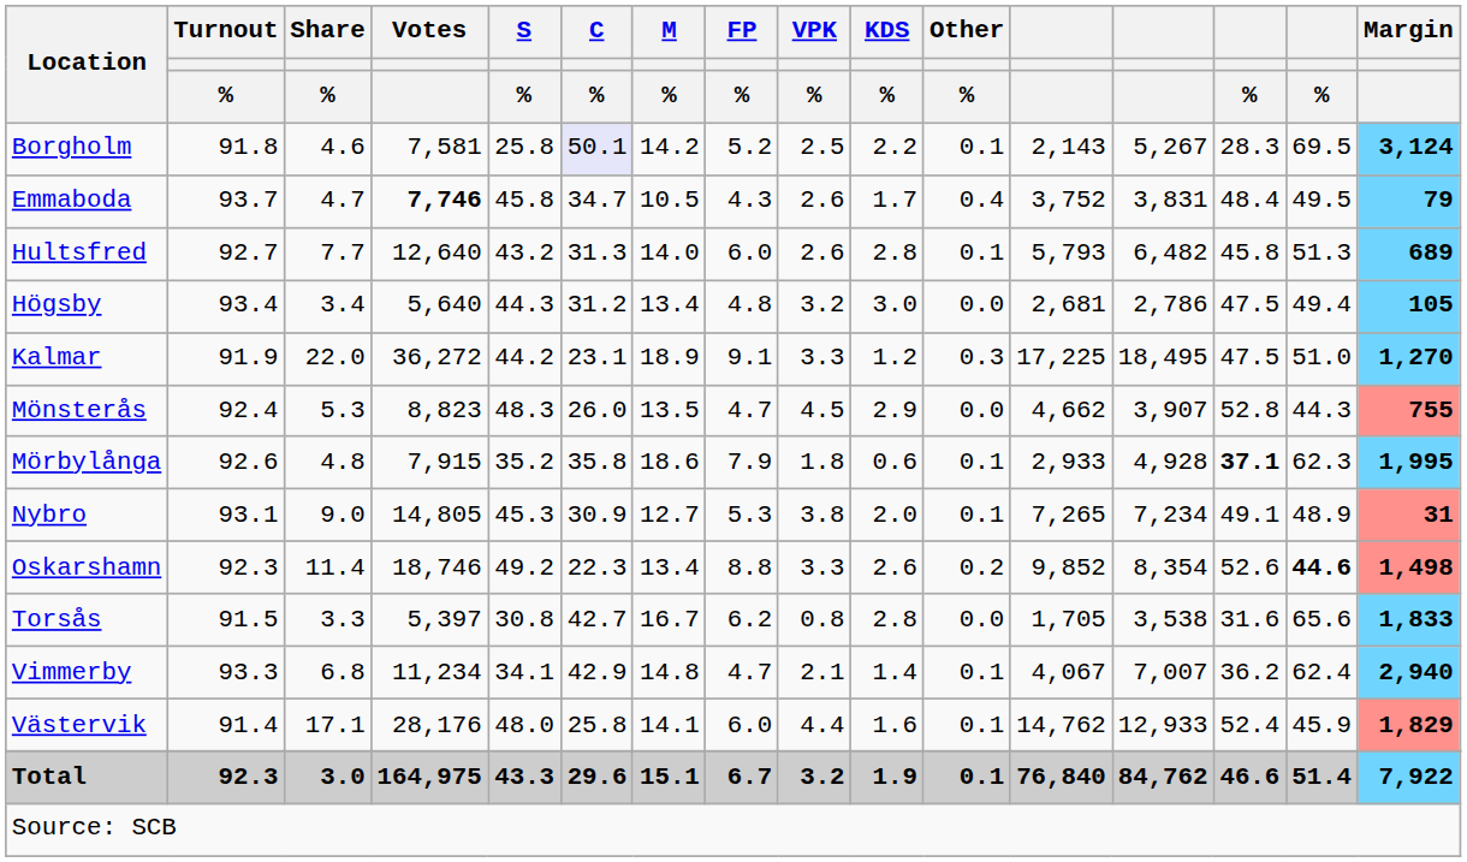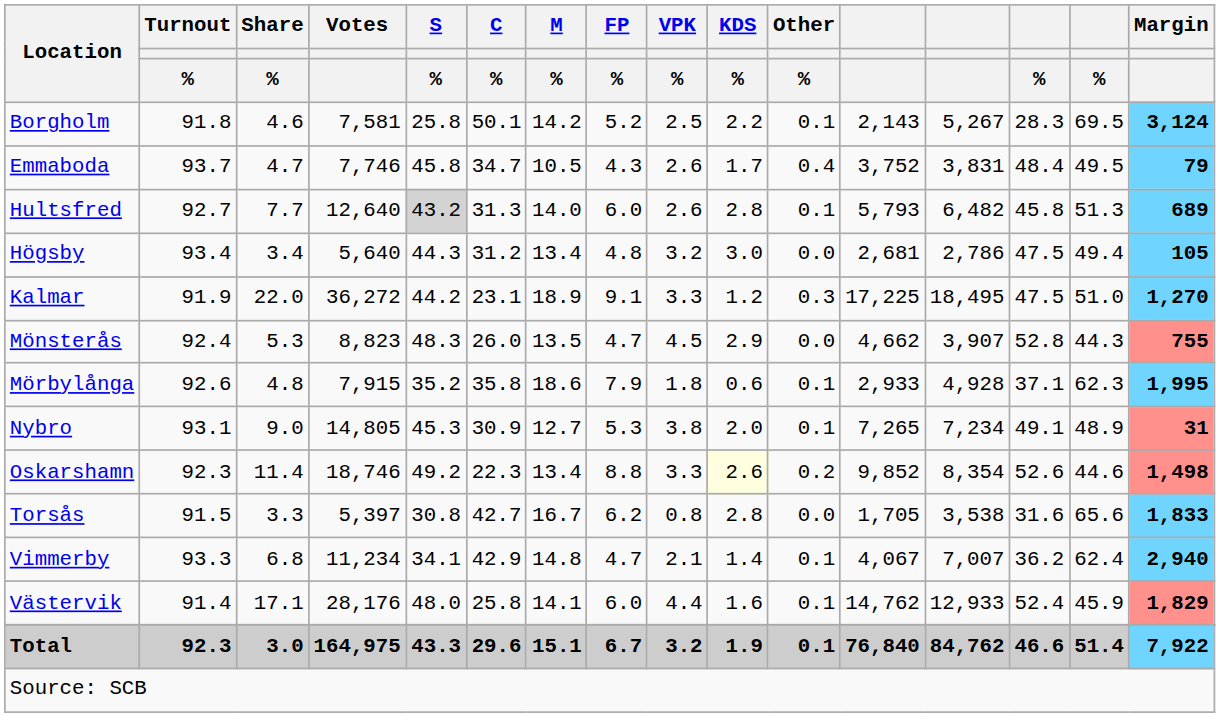Borgholm | C / %: lavender background -> no background
Emmaboda | Votes: bold -> normal
Hultsfred | S / %: no background -> lightgrey background
Mörbylånga | column 14: bold -> normal
Oskarshamn | KDS / %: no background -> lightyellow background
Oskarshamn | column 15: bold -> normal
